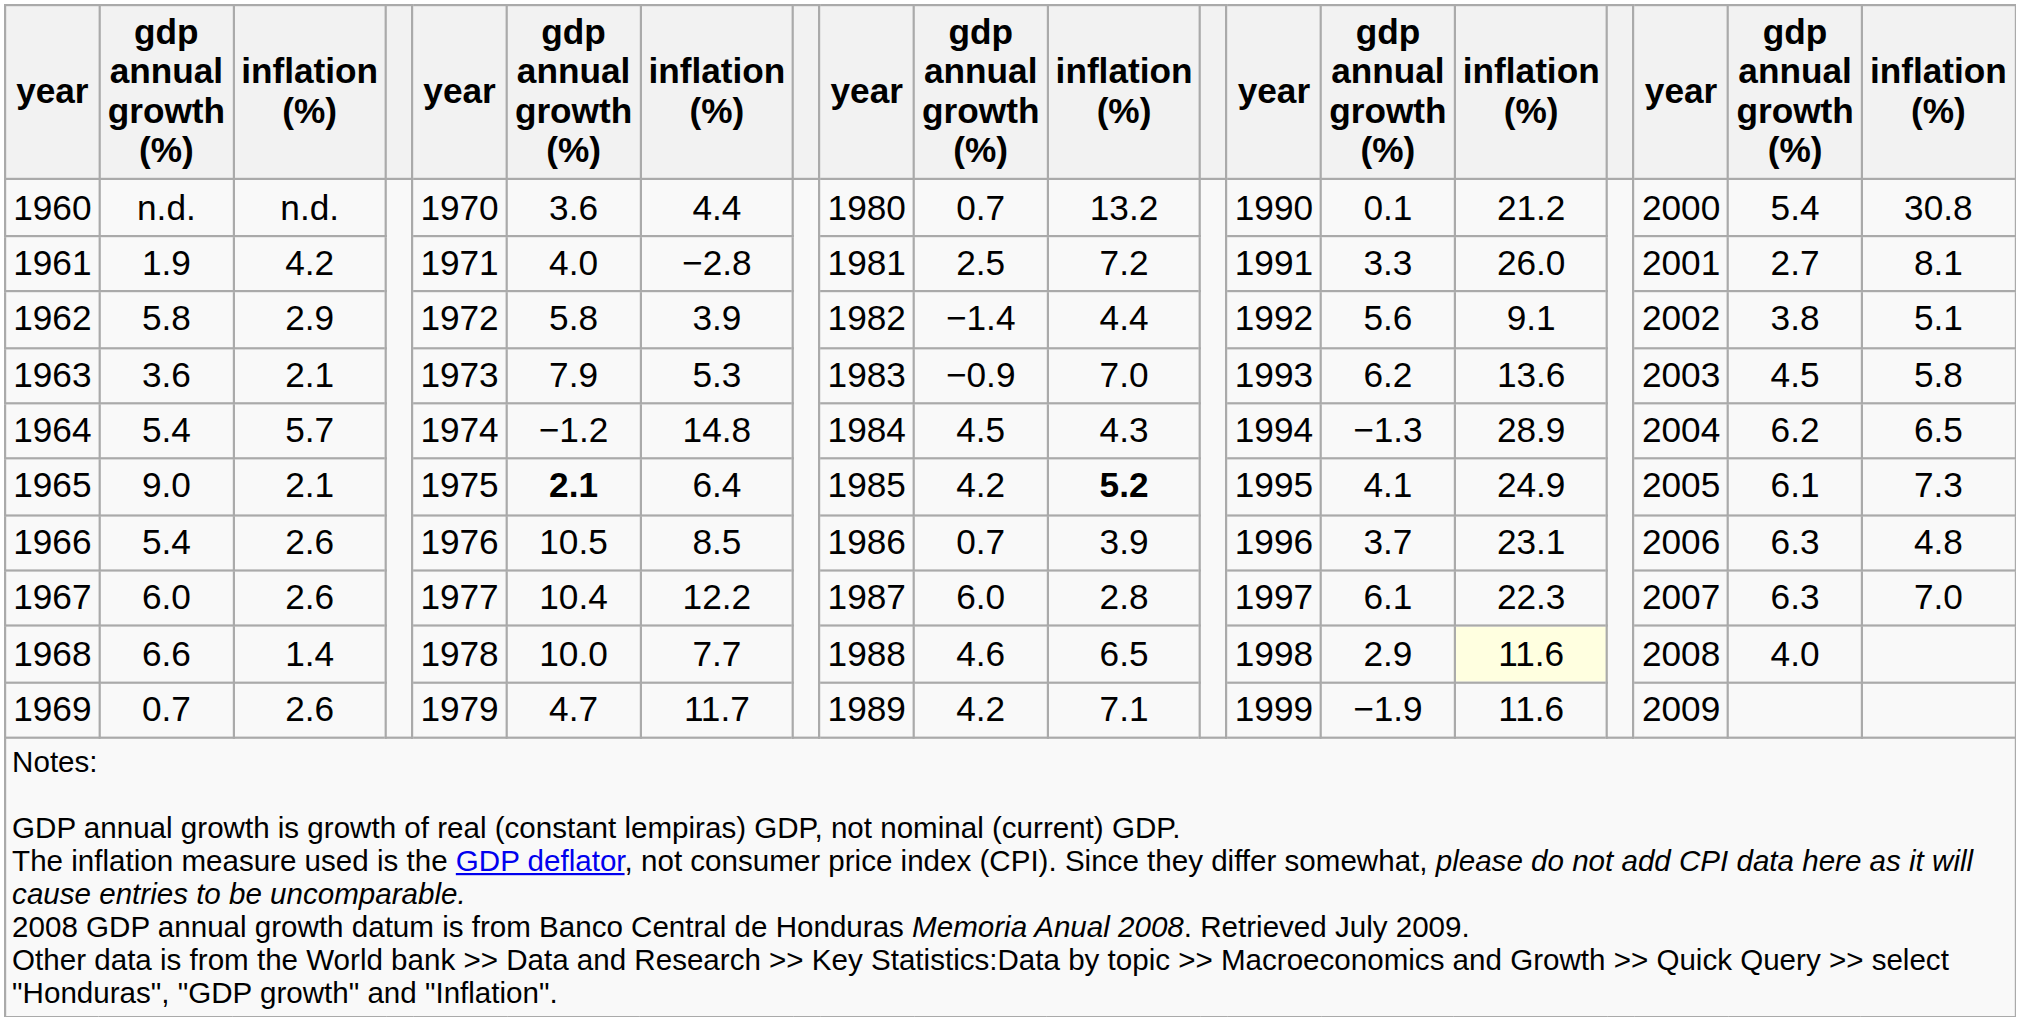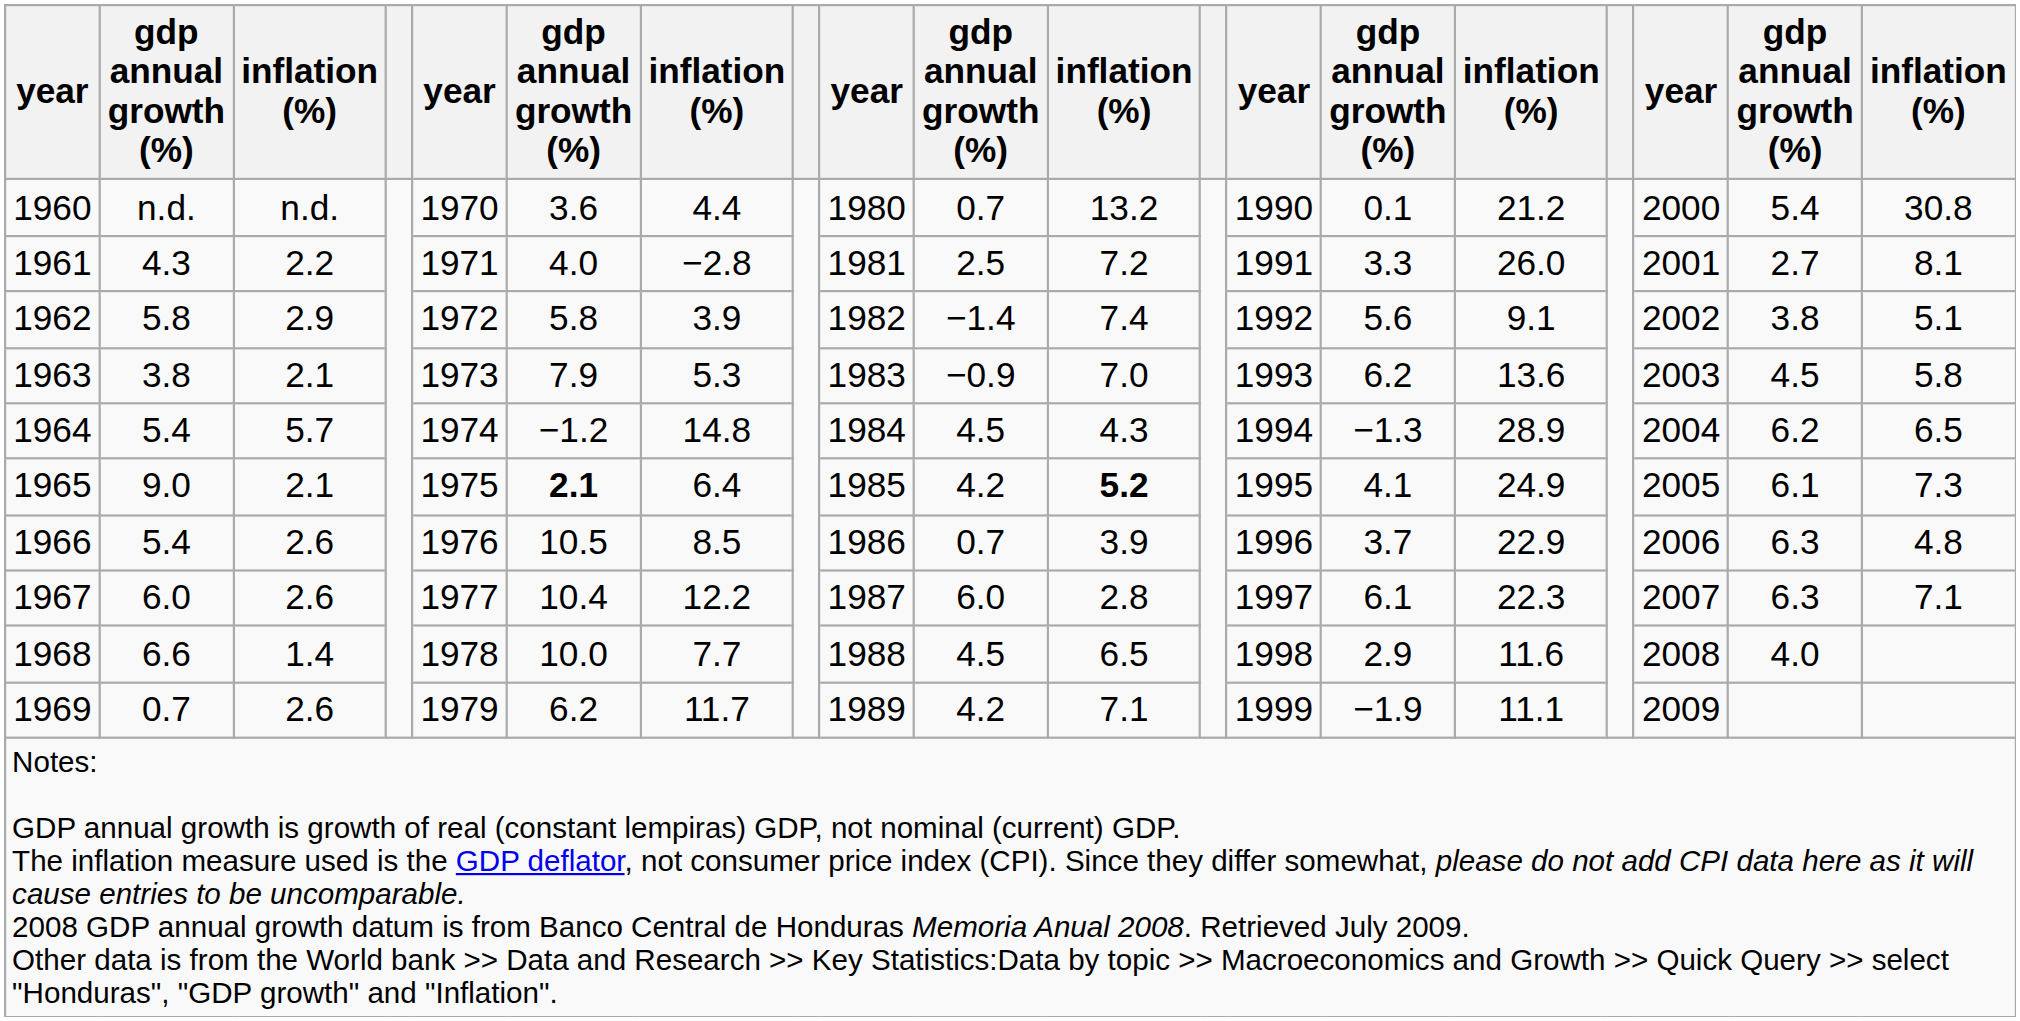1961 | column 2: 1.9 -> 4.3
1961 | column 3: 4.2 -> 2.2
1962 | column 11: 4.4 -> 7.4
1963 | column 2: 3.6 -> 3.8
1966 | column 15: 23.1 -> 22.9
1967 | column 19: 7.0 -> 7.1
1968 | column 10: 4.6 -> 4.5
1968 | column 15: lightyellow background -> no background
1969 | column 6: 4.7 -> 6.2
1969 | column 15: 11.6 -> 11.1
